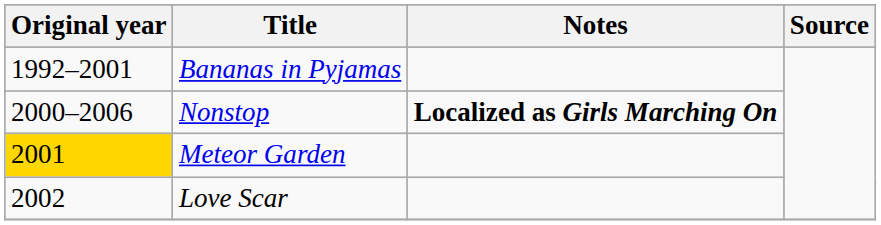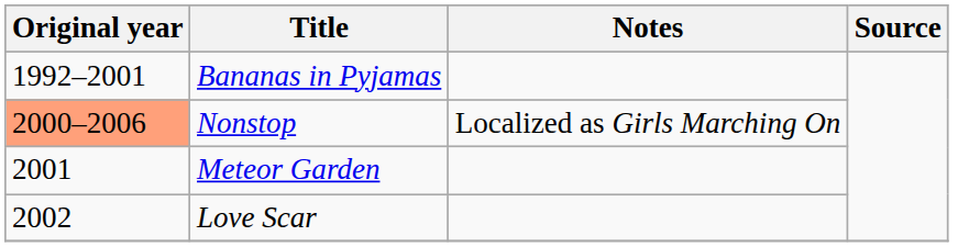Nonstop | Original year: no background -> lightsalmon background
Nonstop | Notes: bold -> normal
Meteor Garden | Original year: gold background -> no background
